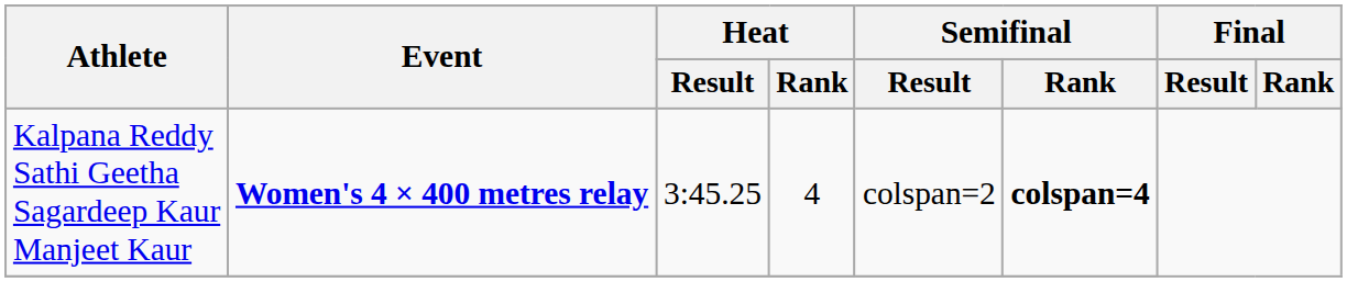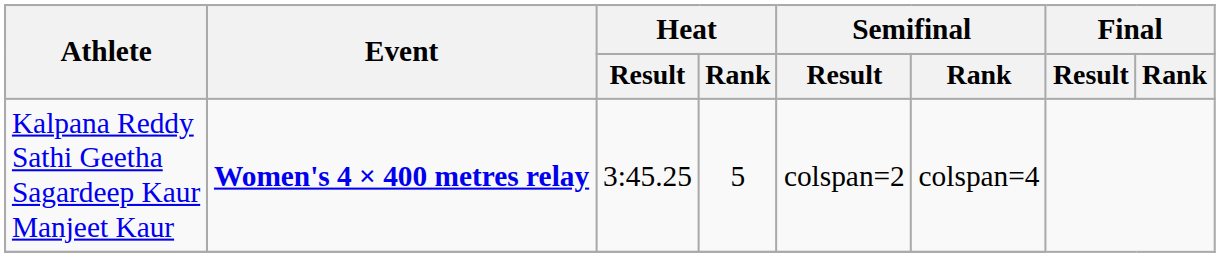Kalpana Reddy Sathi Geetha Sagardeep Kaur Manjeet Kaur | Heat / Rank: 4 -> 5
Kalpana Reddy Sathi Geetha Sagardeep Kaur Manjeet Kaur | Semifinal / Rank: bold -> normal
